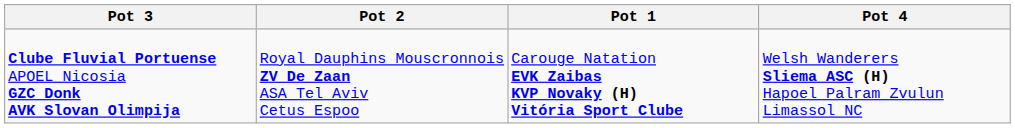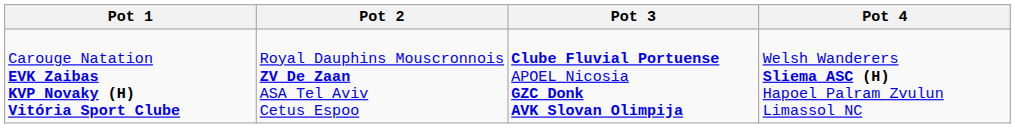columns swapped: Pot 1 <-> Pot 3
